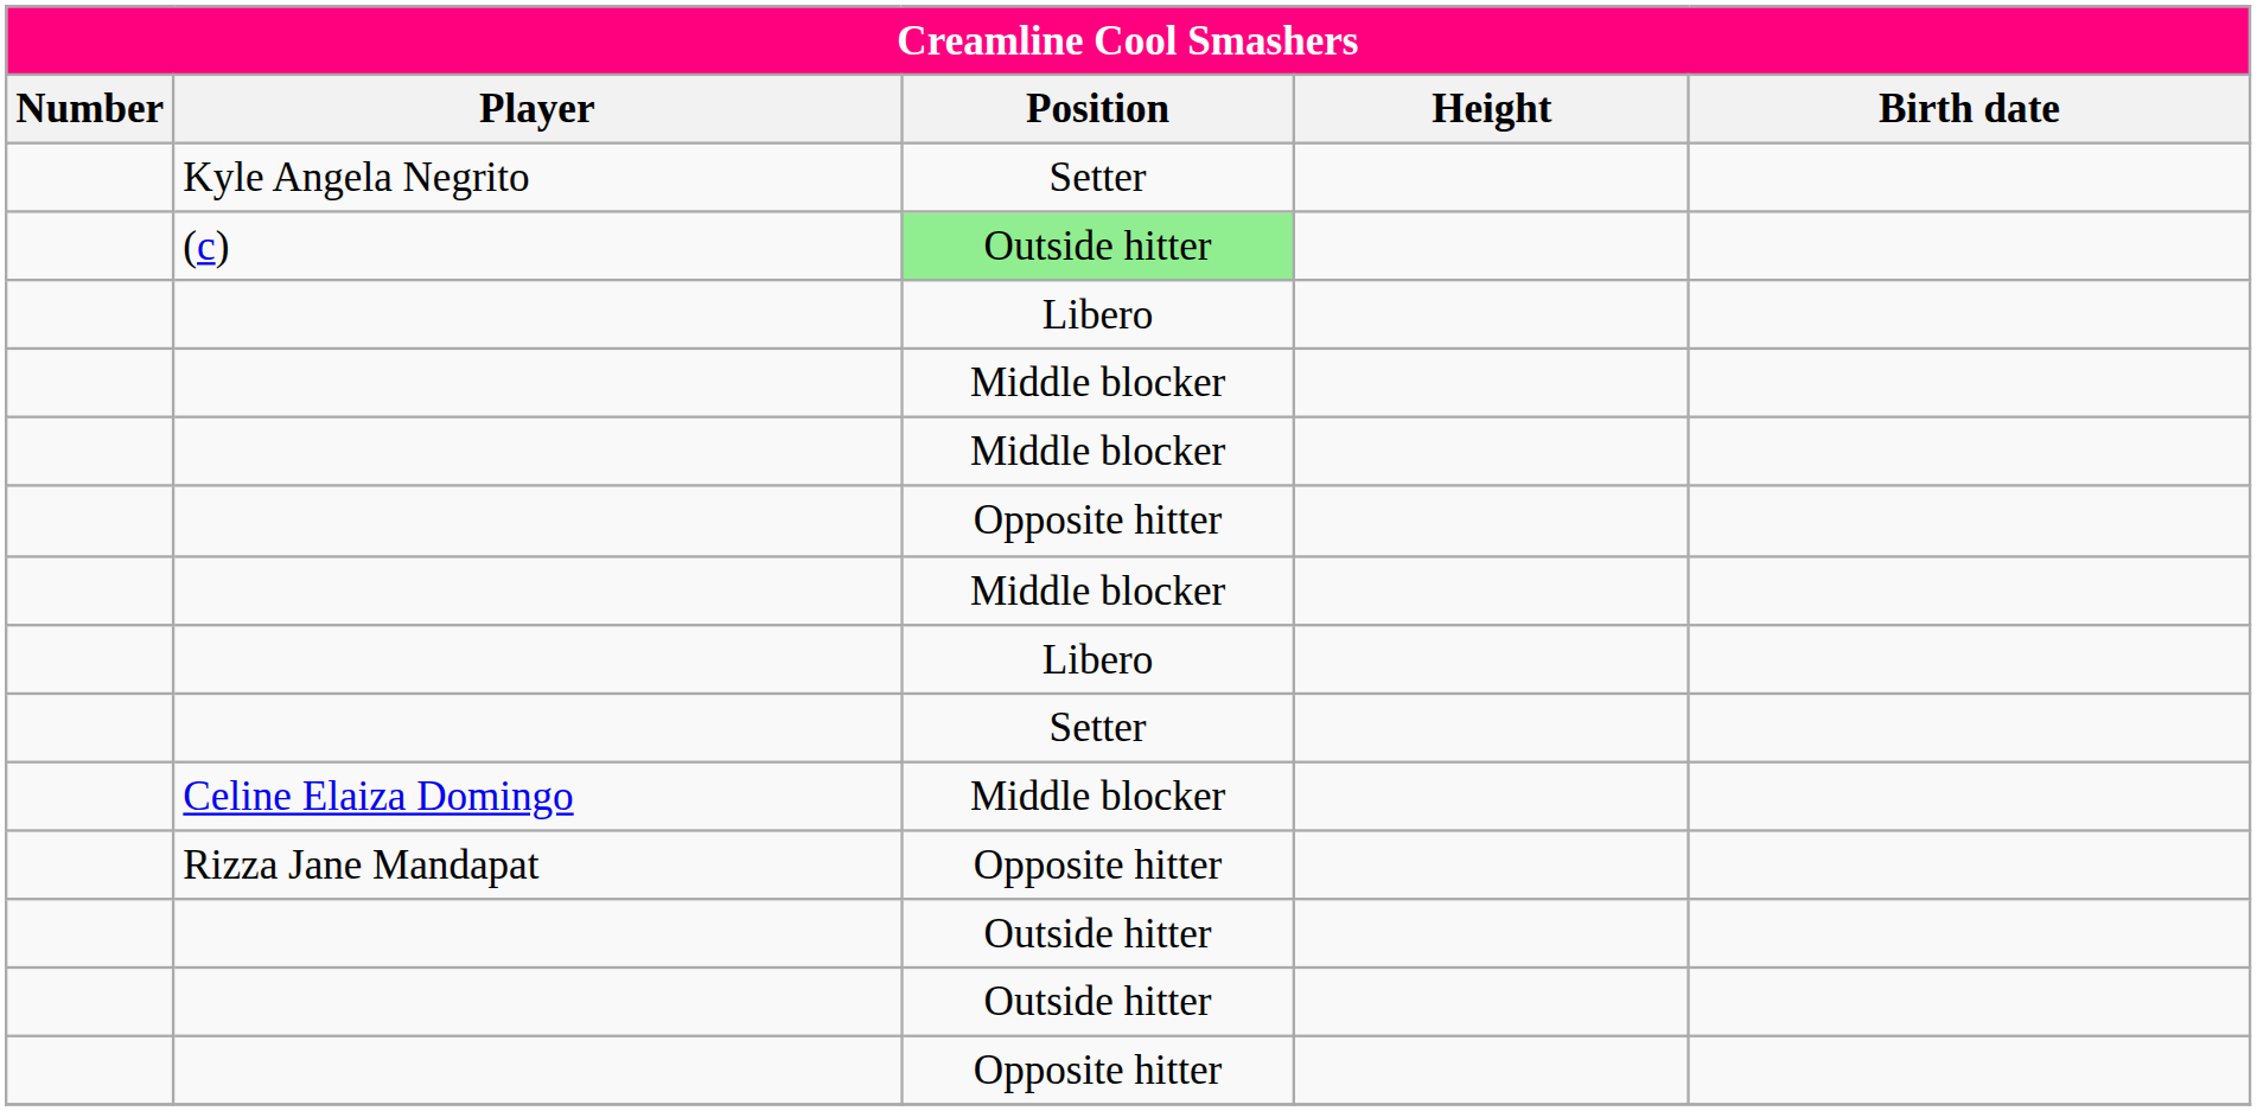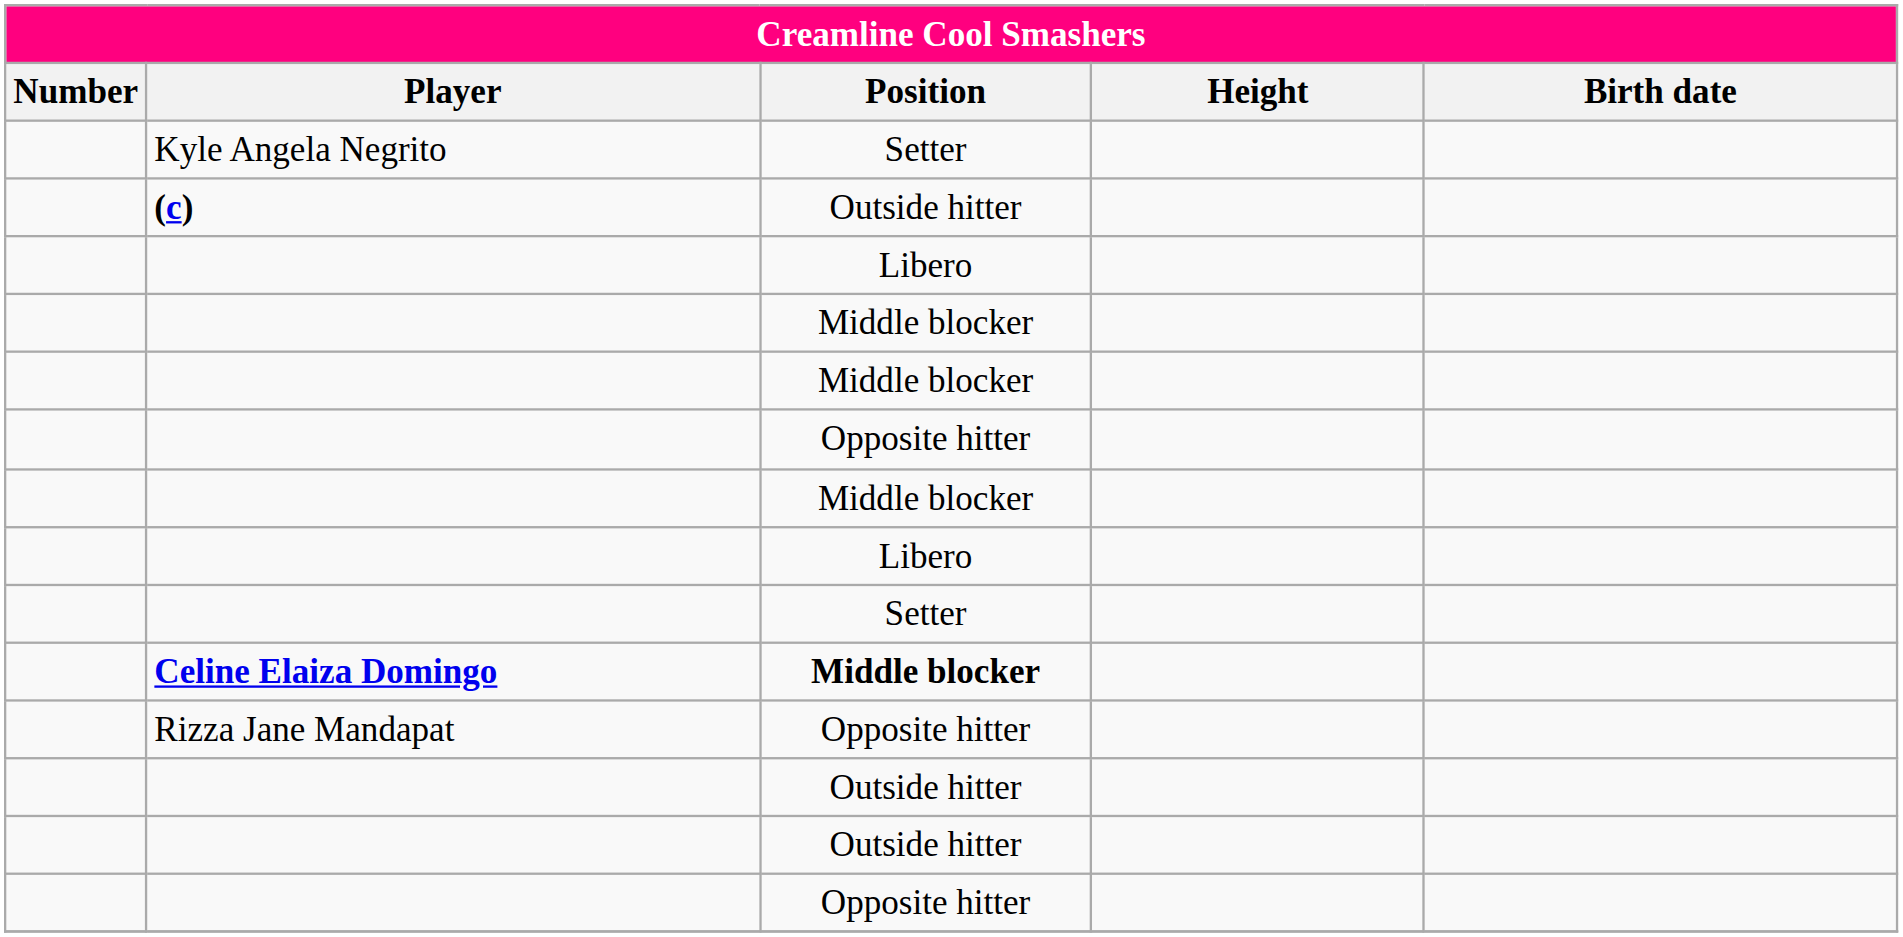(c) | Player: normal -> bold
(c) | Position: lightgreen background -> no background
Celine Elaiza Domingo | Player: normal -> bold
Celine Elaiza Domingo | Position: normal -> bold
